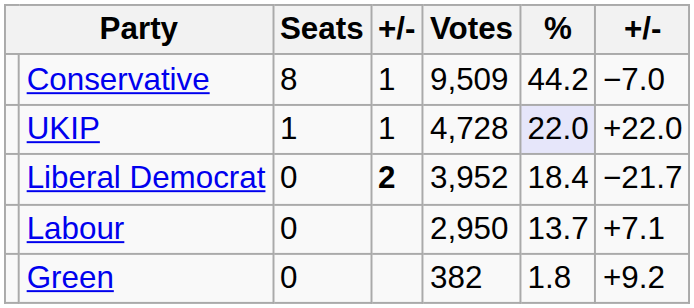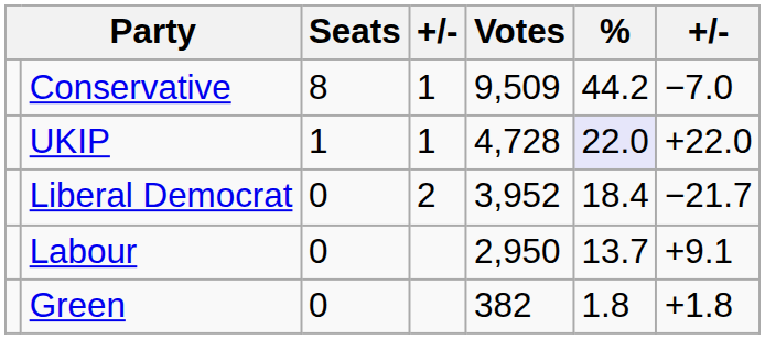Liberal Democrat | column 4: bold -> normal
Labour | column 7: +7.1 -> +9.1
Green | column 7: +9.2 -> +1.8
